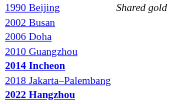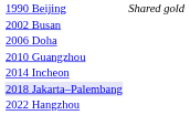2014 Incheon | column 1: bold -> normal
2018 Jakarta–Palembang | column 1: no background -> lavender background
2022 Hangzhou | column 1: bold -> normal
